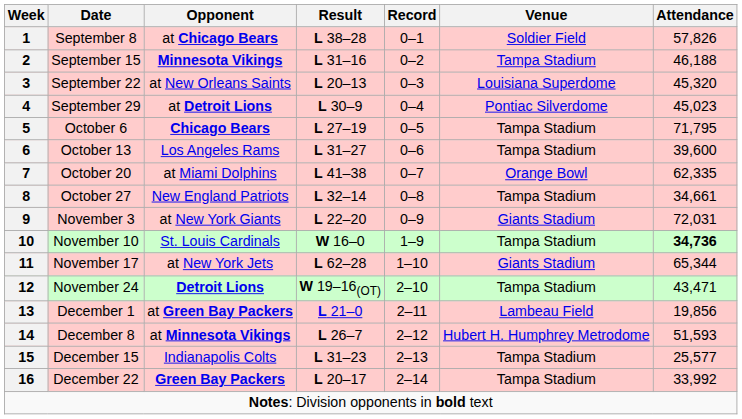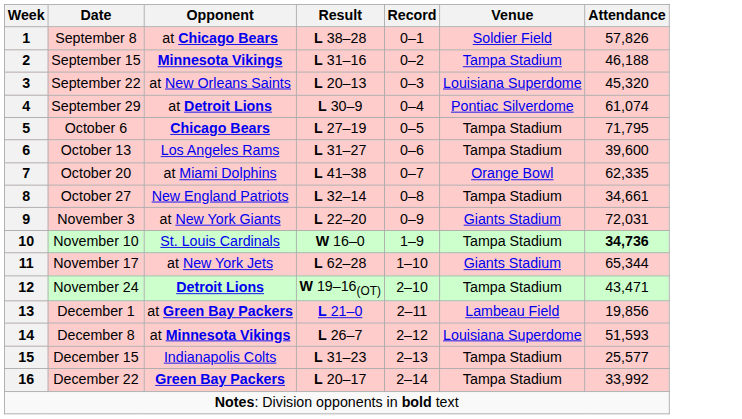4 | Attendance: 45,023 -> 61,074
14 | Venue: Hubert H. Humphrey Metrodome -> Louisiana Superdome
